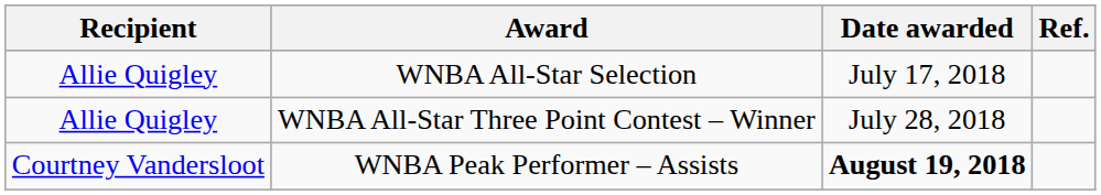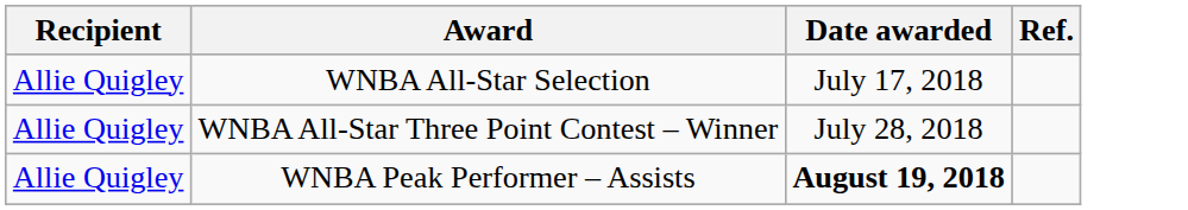WNBA Peak Performer – Assists | Recipient: Courtney Vandersloot -> Allie Quigley
